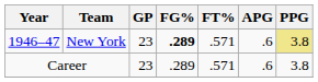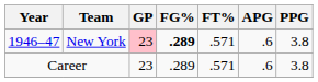1946–47 | GP: no background -> pink background
1946–47 | PPG: khaki background -> no background
